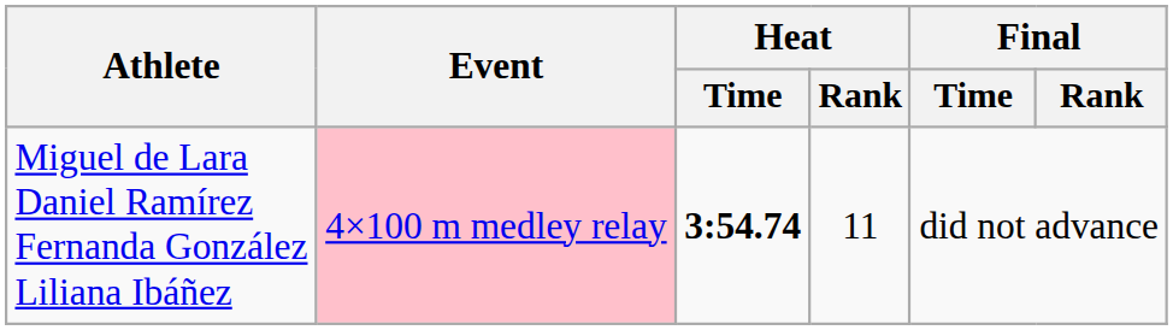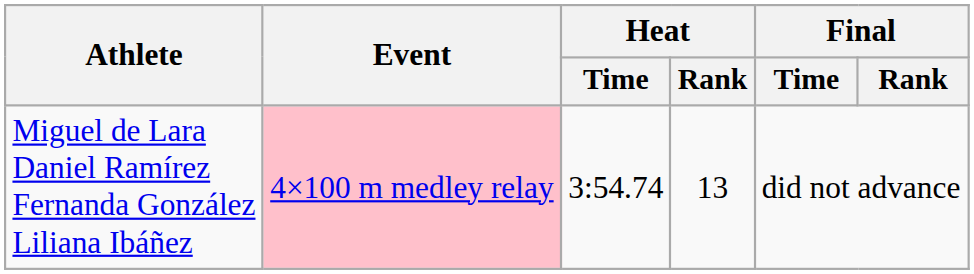row 3 | Heat / Time: bold -> normal
row 3 | Heat / Rank: 11 -> 13
